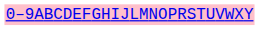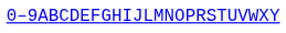row 1 | column 1: pink background -> no background
